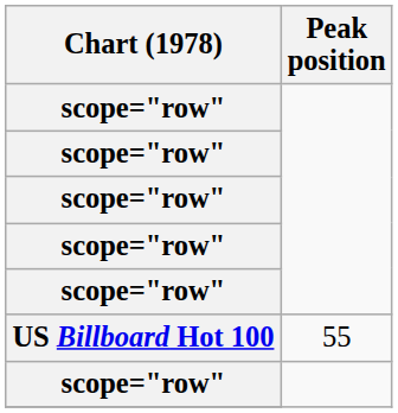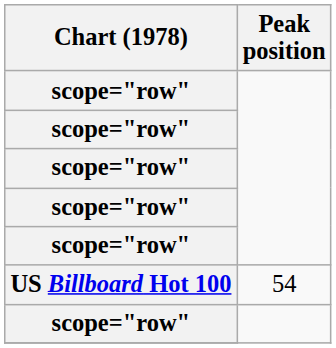US Billboard Hot 100 | Peak position: 55 -> 54
